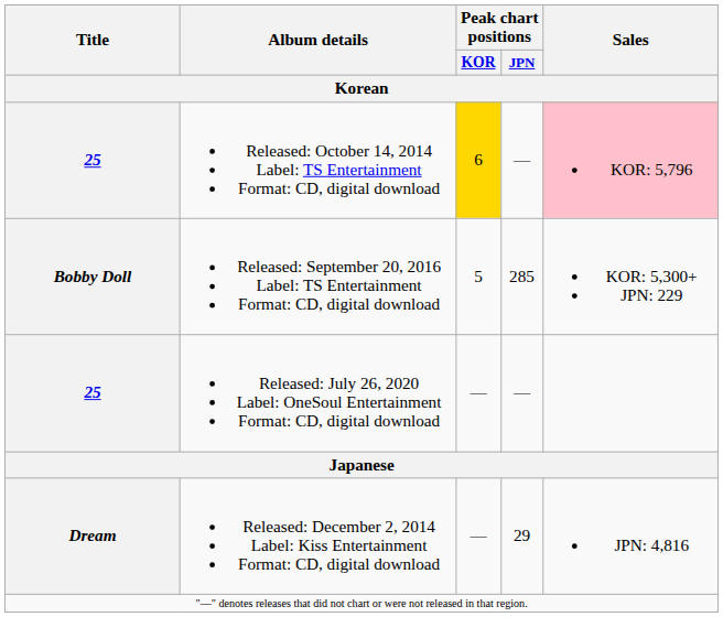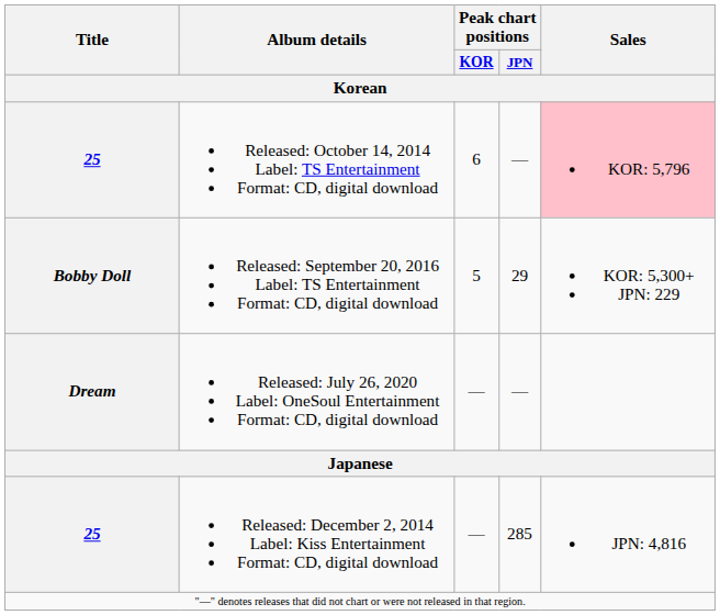row 4 | Peak chart positions / KOR: gold background -> no background
row 5 | Peak chart positions / JPN: 285 -> 29
row 6 | Title: 25 -> Dream
row 8 | Title: Dream -> 25
row 8 | Peak chart positions / JPN: 29 -> 285
